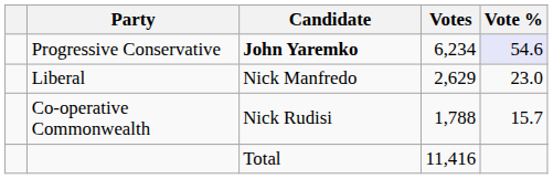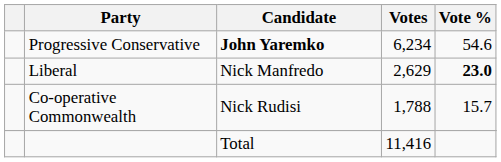Progressive Conservative | Vote %: lavender background -> no background
Liberal | Vote %: normal -> bold
